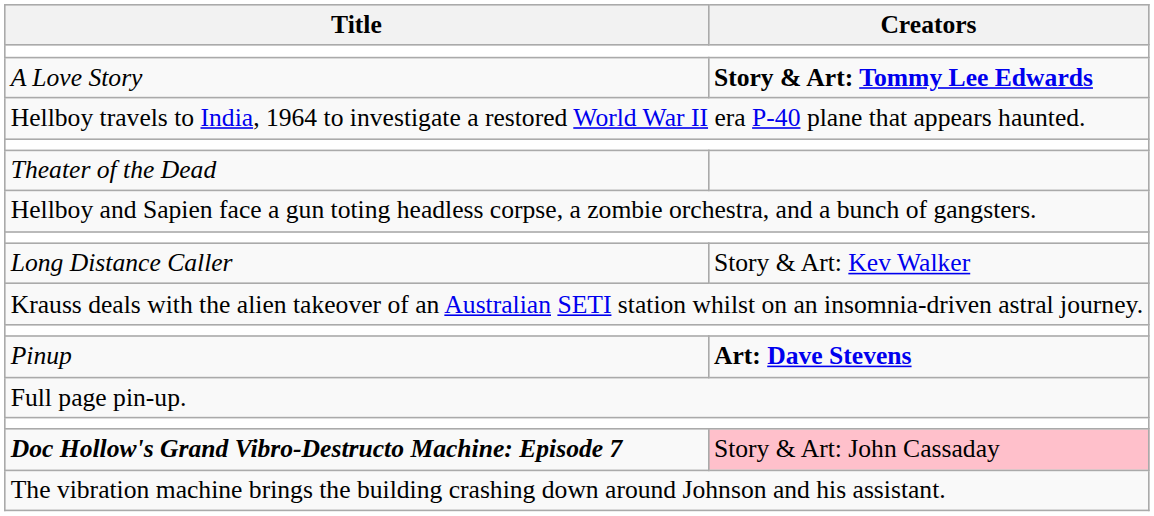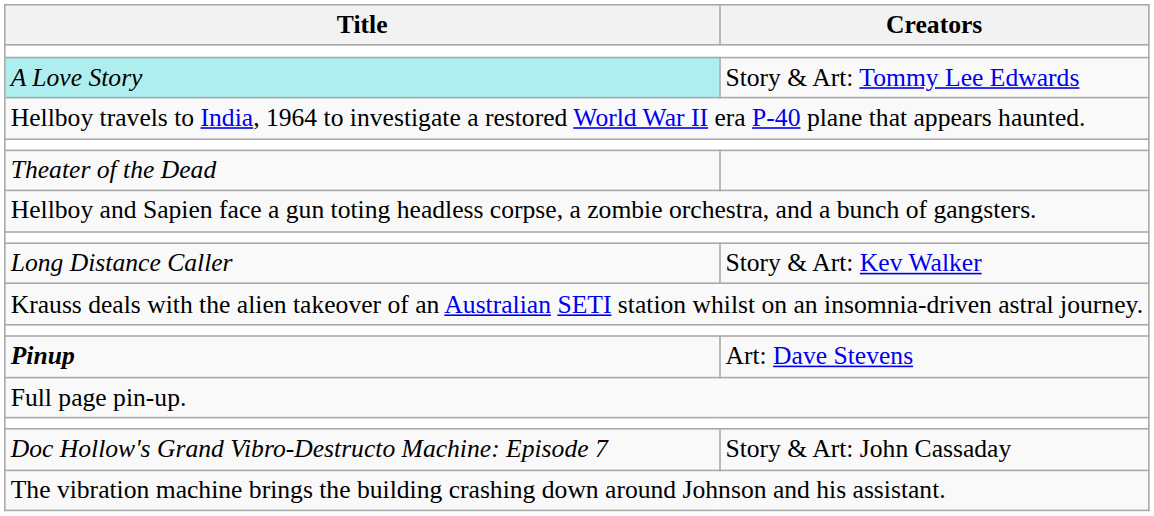A Love Story | Title: no background -> paleturquoise background
A Love Story | Creators: bold -> normal
Pinup | Title: normal -> bold
Pinup | Creators: bold -> normal
Doc Hollow's Grand Vibro-Destructo Machine: Episode 7 | Title: bold -> normal
Doc Hollow's Grand Vibro-Destructo Machine: Episode 7 | Creators: pink background -> no background
